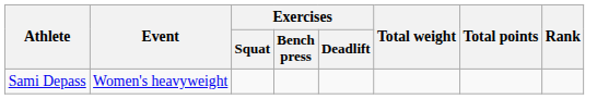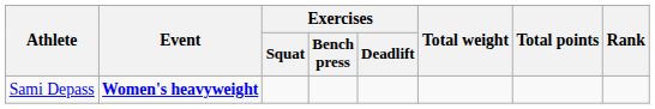Sami Depass | Event: normal -> bold
